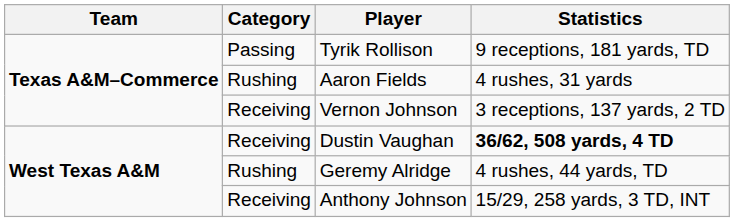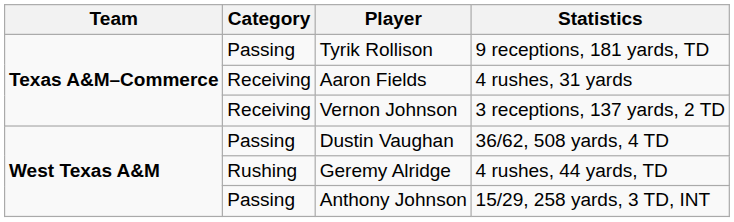Aaron Fields | Category: Rushing -> Receiving
Dustin Vaughan | Category: Receiving -> Passing
Dustin Vaughan | Statistics: bold -> normal
Anthony Johnson | Category: Receiving -> Passing
